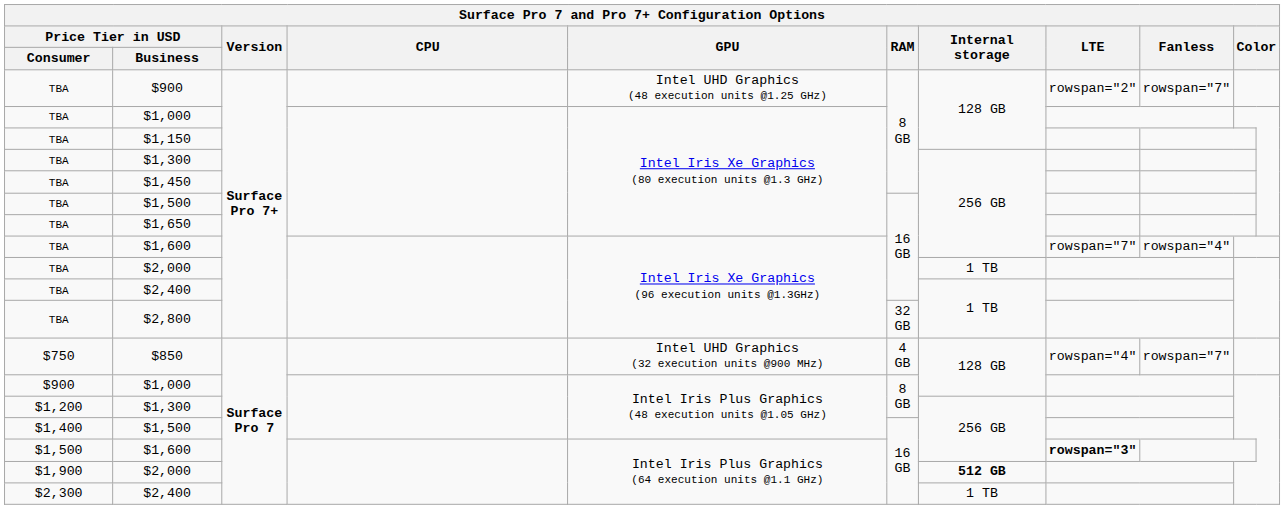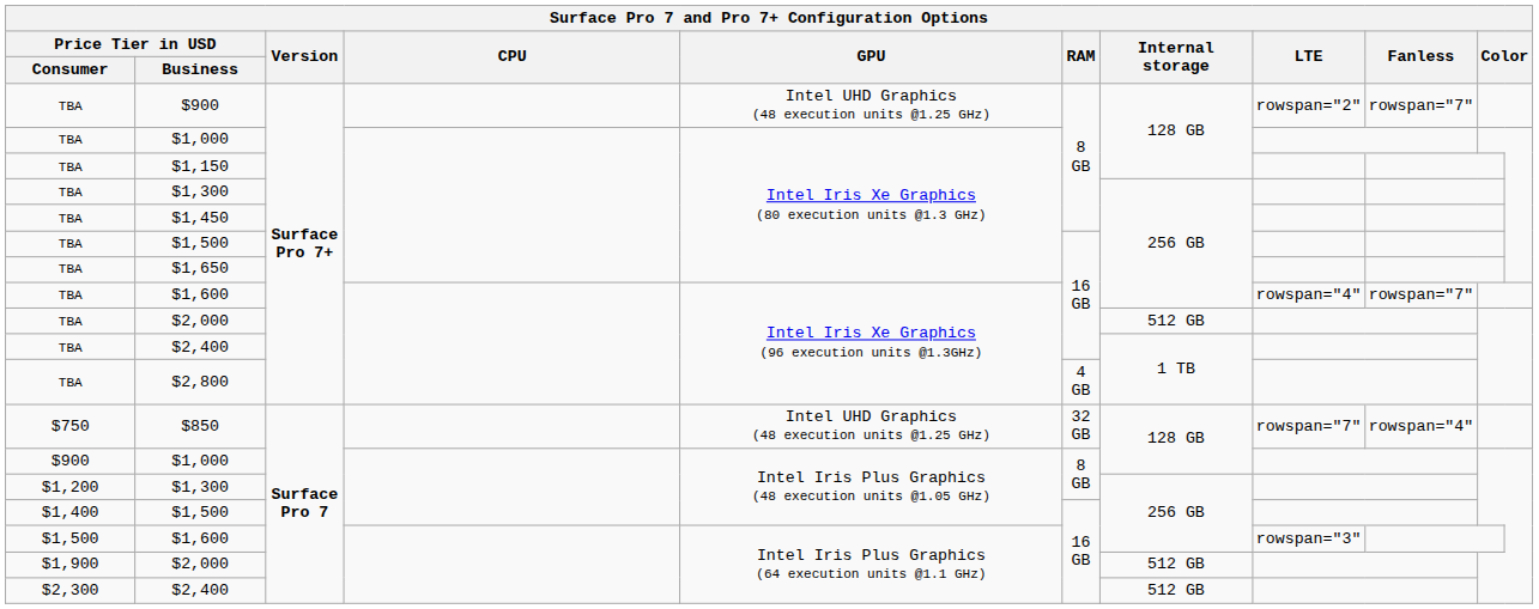TBA / $1,600 | LTE: rowspan="7" -> rowspan="4"
TBA / $1,600 | Fanless: rowspan="4" -> rowspan="7"
TBA / $2,000 | Internal storage: 1 TB -> 512 GB
$2,800 | RAM: 32 GB -> 4 GB
$850 | GPU: Intel UHD Graphics (32 execution units @900 MHz) -> Intel UHD Graphics (48 execution units @1.25 GHz)
$850 | RAM: 4 GB -> 32 GB
$850 | LTE: rowspan="4" -> rowspan="7"
$850 | Fanless: rowspan="7" -> rowspan="4"
$1,500 / $1,600 | LTE: bold -> normal
$1,900 / $2,000 | Internal storage: bold -> normal
$2,300 / $2,400 | Internal storage: 1 TB -> 512 GB
